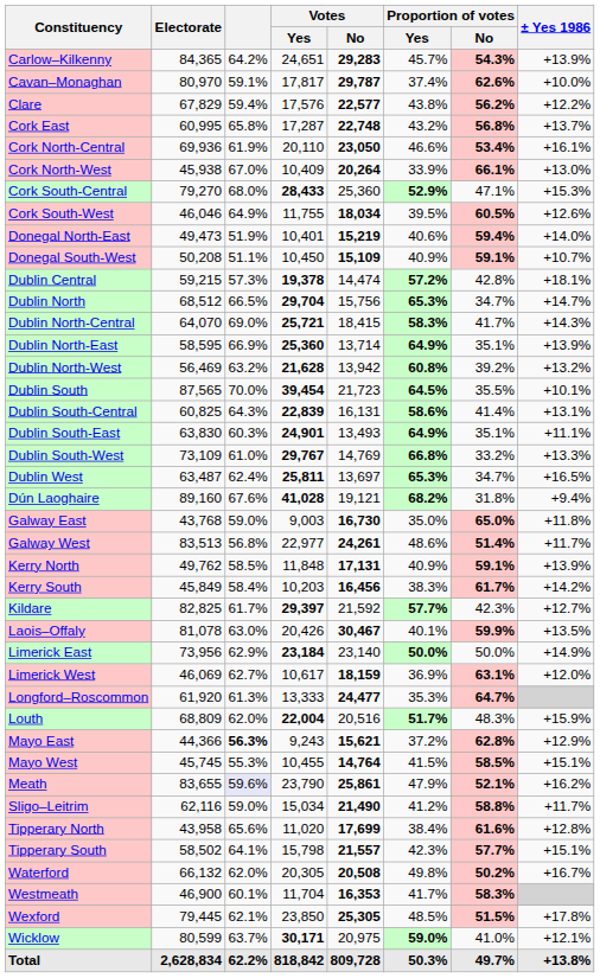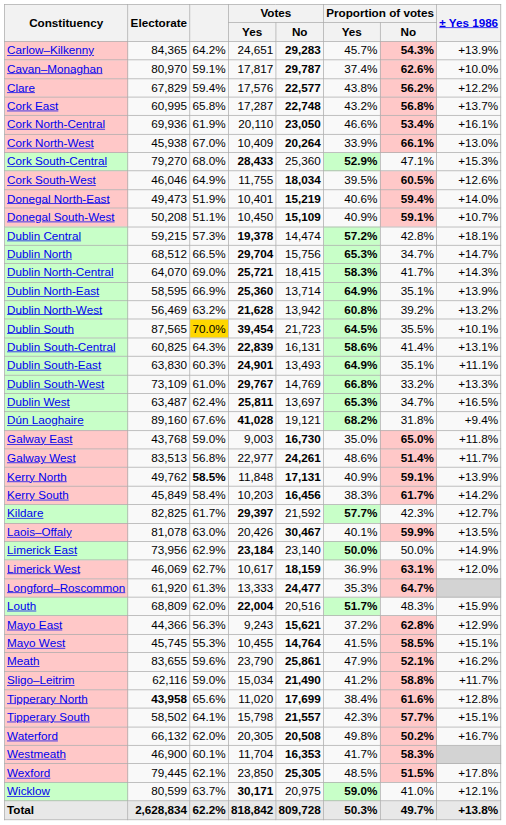Dublin South | column 3: no background -> gold background
Kerry North | column 3: normal -> bold
Mayo East | column 3: bold -> normal
Meath | column 3: lavender background -> no background
Tipperary North | Electorate: normal -> bold
